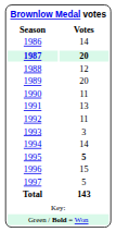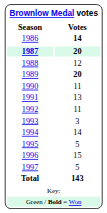1986 | Votes: normal -> bold
1989 | Votes: normal -> bold
1995 | Votes: bold -> normal
